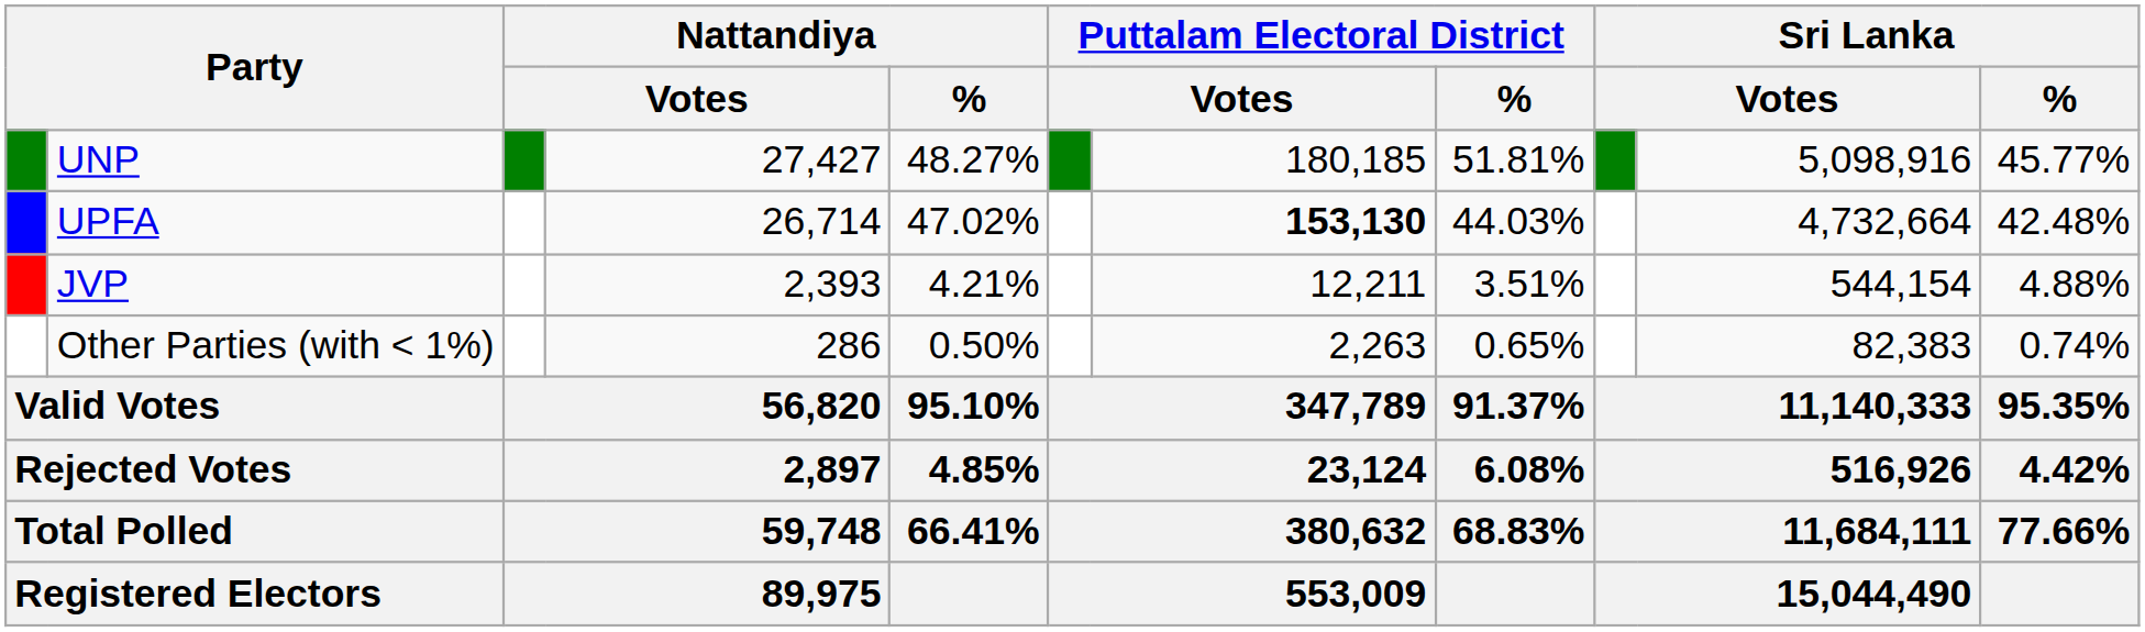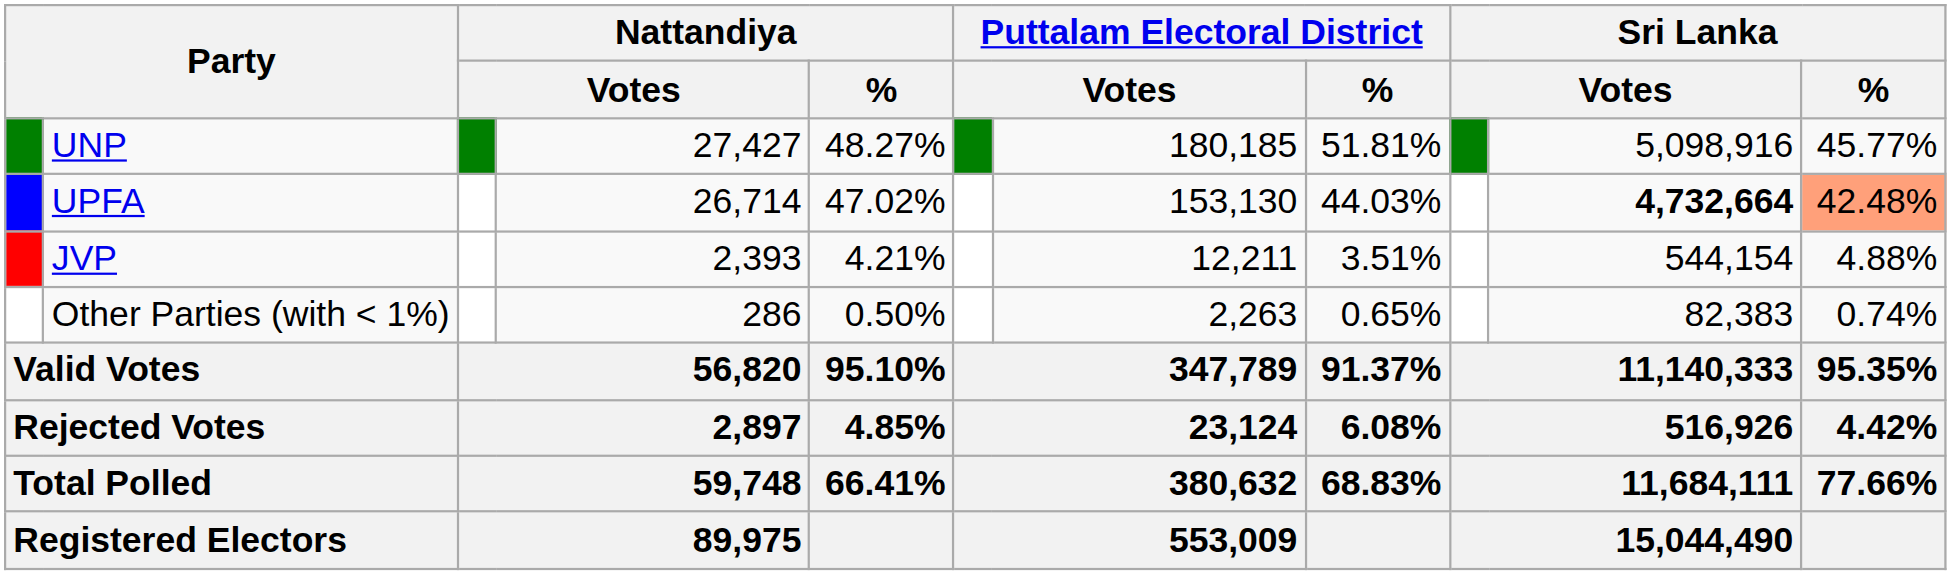UPFA | column 7: bold -> normal
UPFA | column 10: normal -> bold
UPFA | Sri Lanka / %: no background -> lightsalmon background
